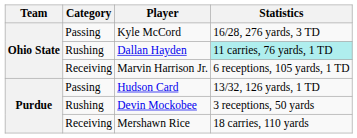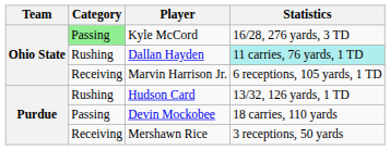Kyle McCord | Category: no background -> lightgreen background
Hudson Card | Category: Passing -> Rushing
Devin Mockobee | Category: Rushing -> Passing
Devin Mockobee | Statistics: 3 receptions, 50 yards -> 18 carries, 110 yards
Mershawn Rice | Statistics: 18 carries, 110 yards -> 3 receptions, 50 yards
